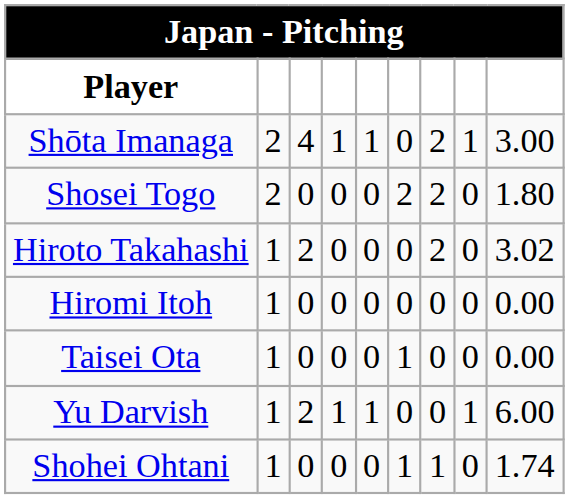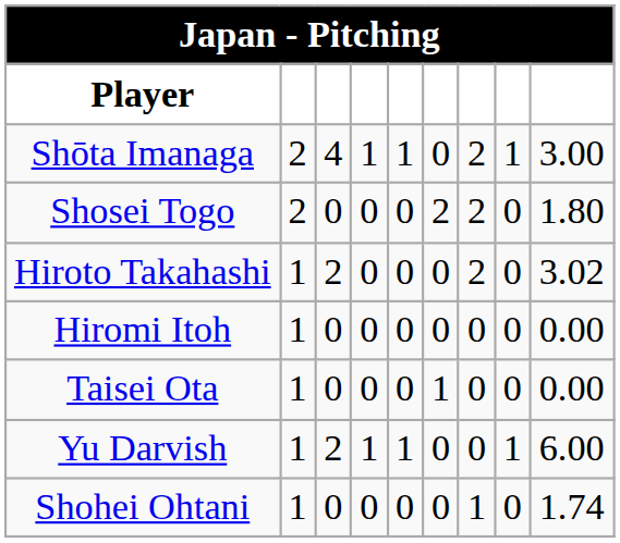Shohei Ohtani | column 6: 1 -> 0
